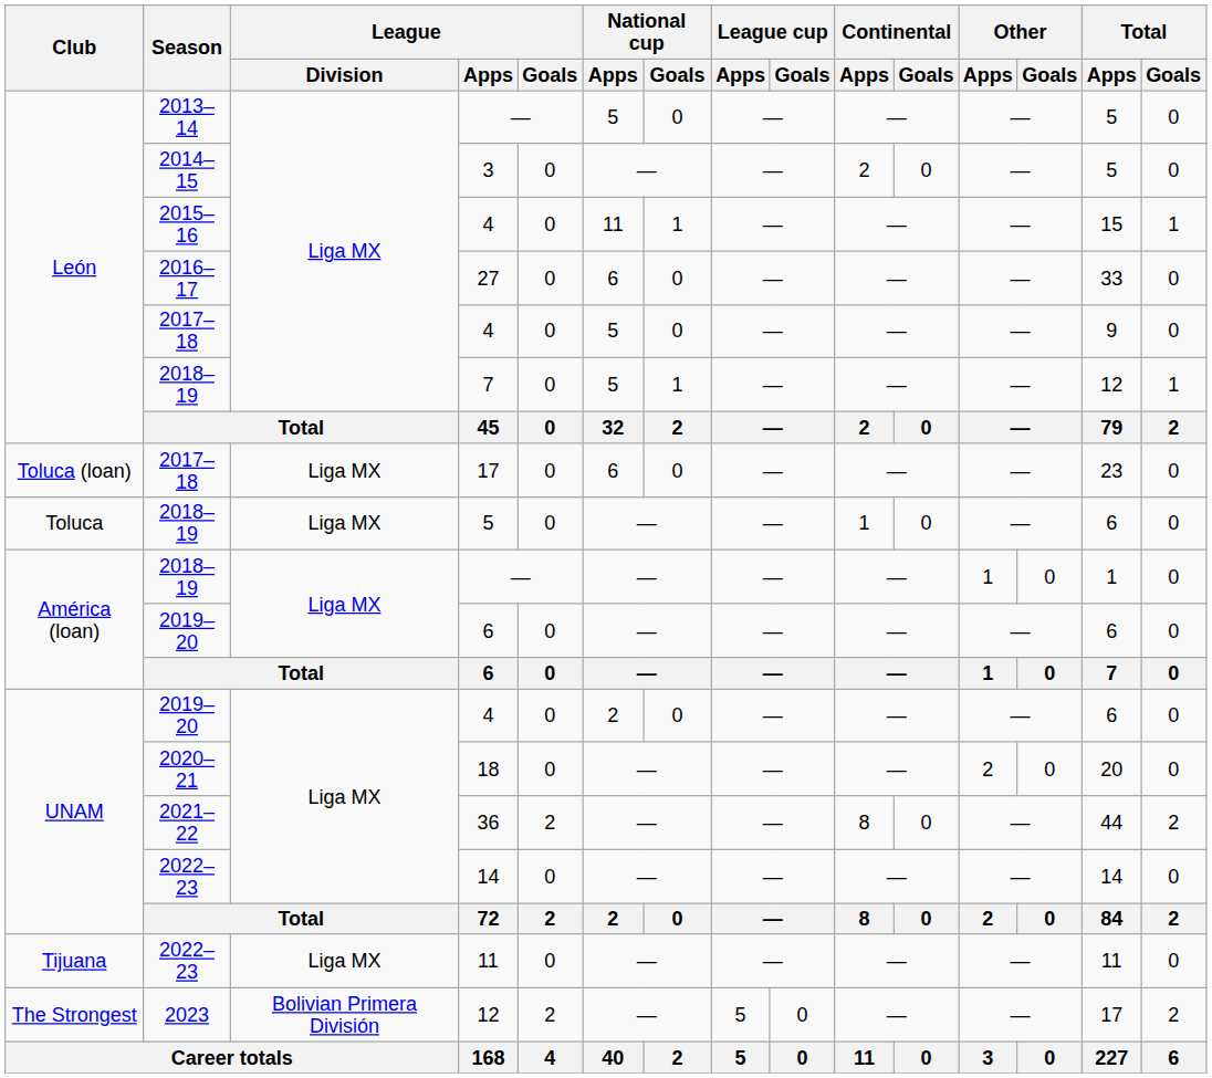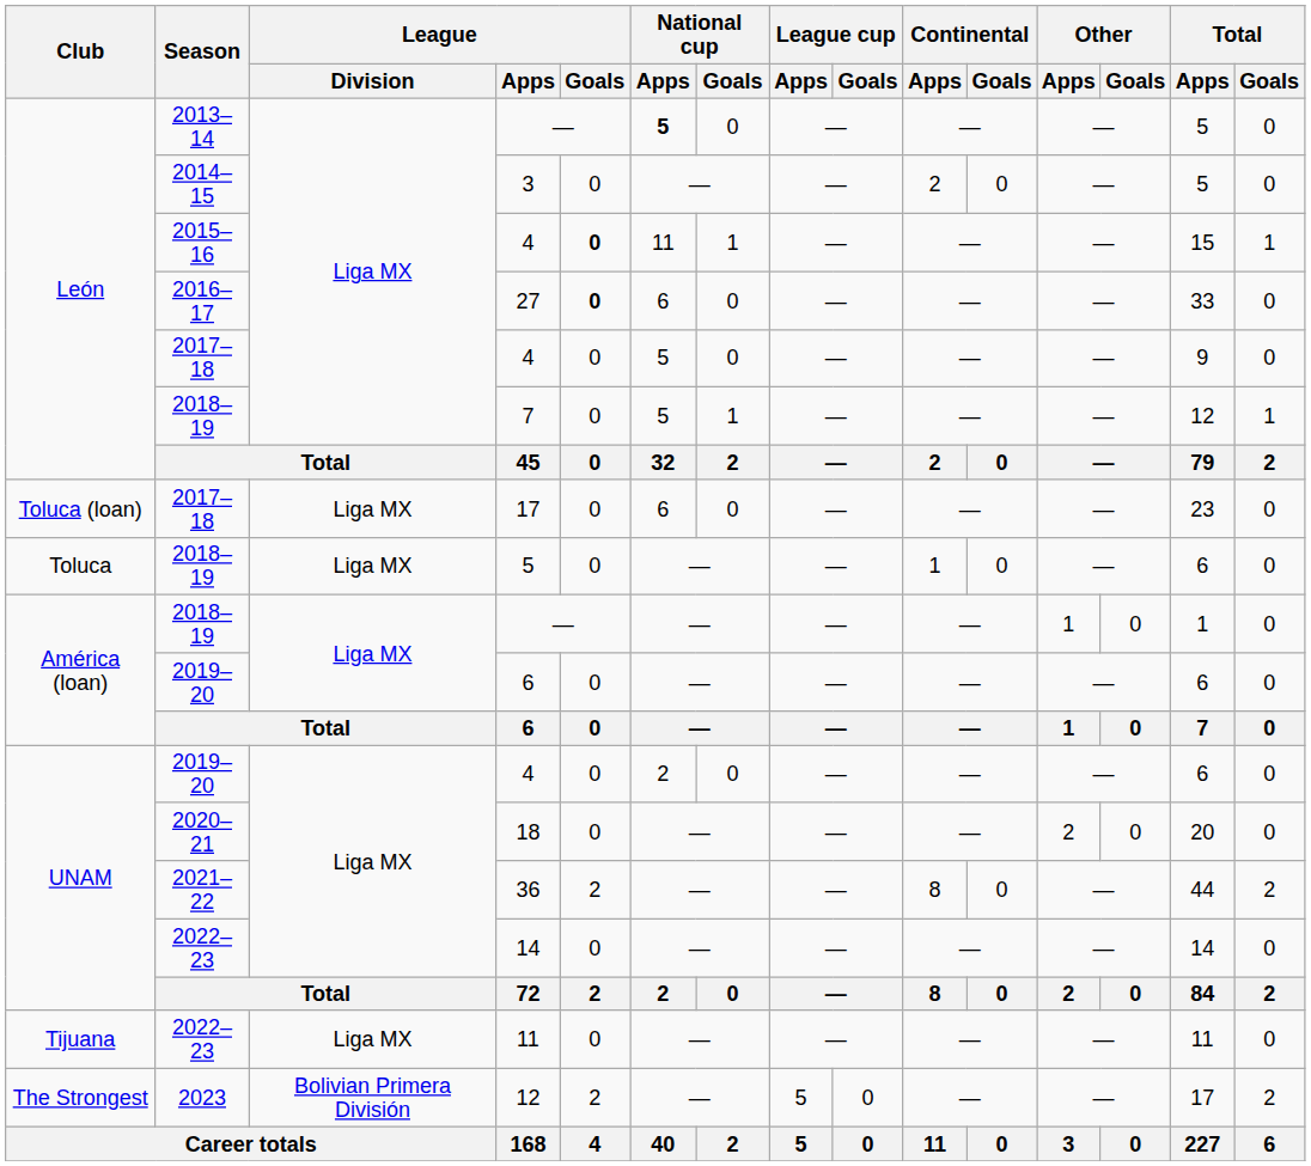2013–14 / — | National cup / Apps: normal -> bold
2015–16 / 4 | League / Goals: normal -> bold
27 | League / Goals: normal -> bold
